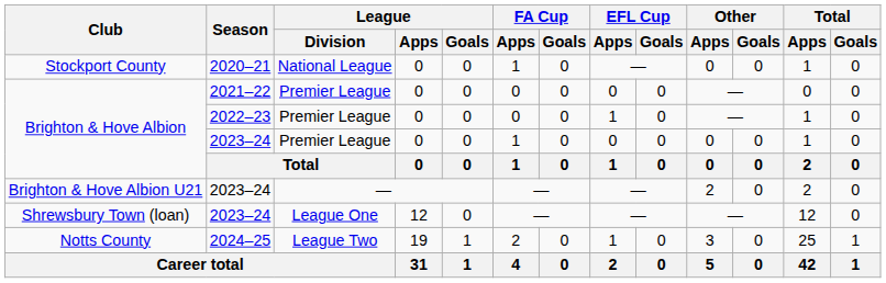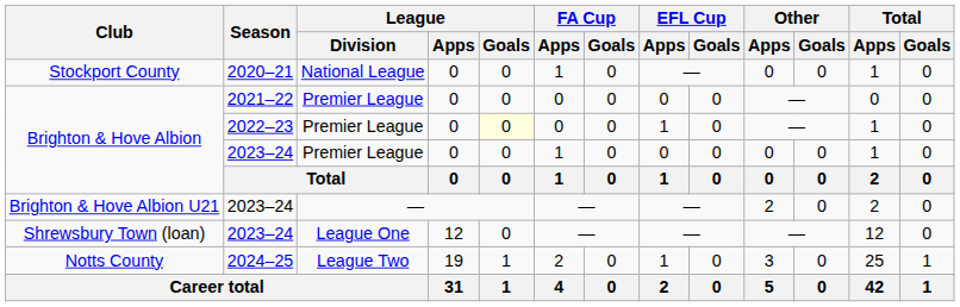Brighton & Hove Albion / 2022–23 | League / Goals: no background -> lightyellow background
